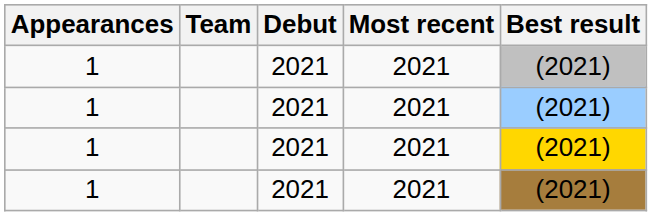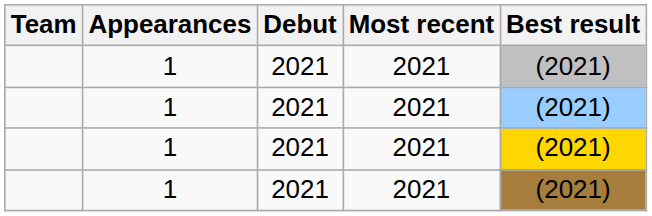columns swapped: Team <-> Appearances
